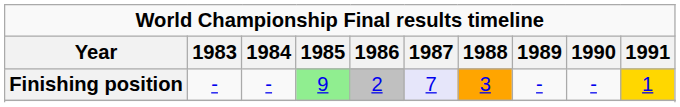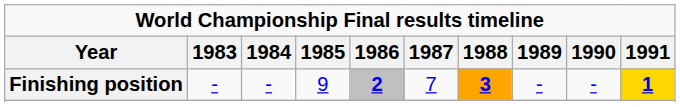Finishing position | 1985: lightgreen background -> no background
Finishing position | 1986: normal -> bold
Finishing position | 1987: lavender background -> no background
Finishing position | 1988: normal -> bold
Finishing position | 1991: normal -> bold
